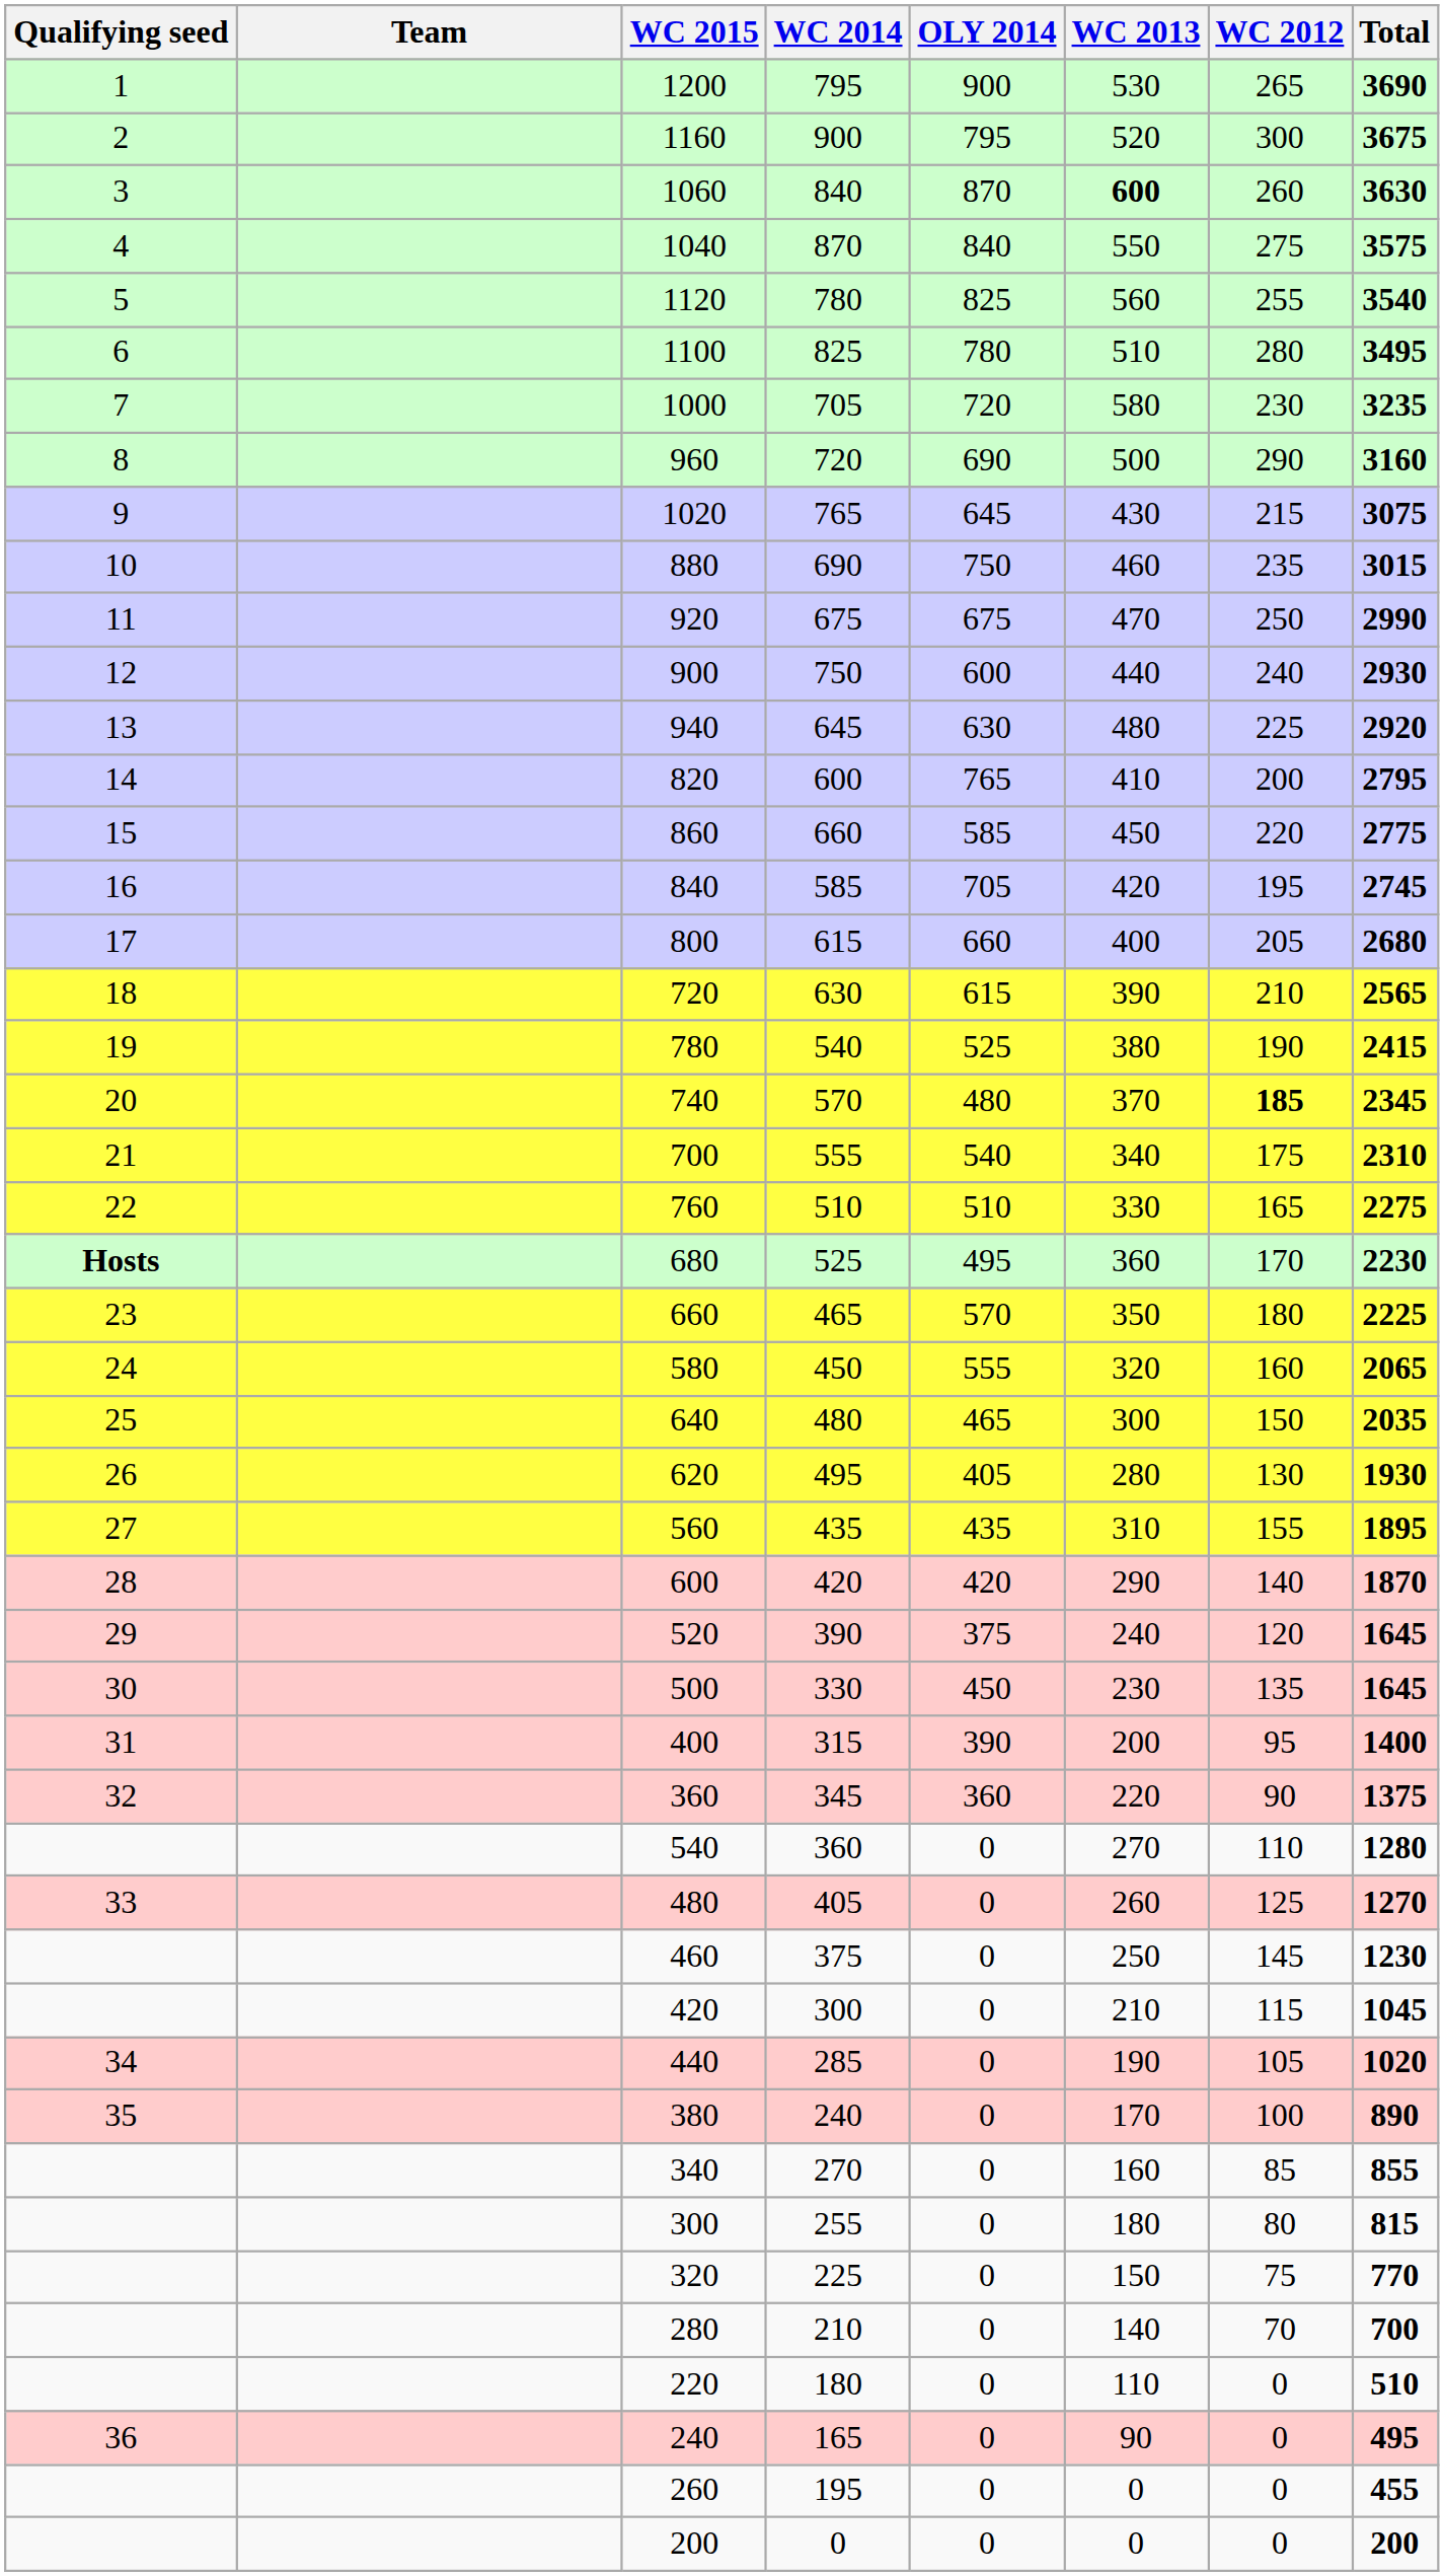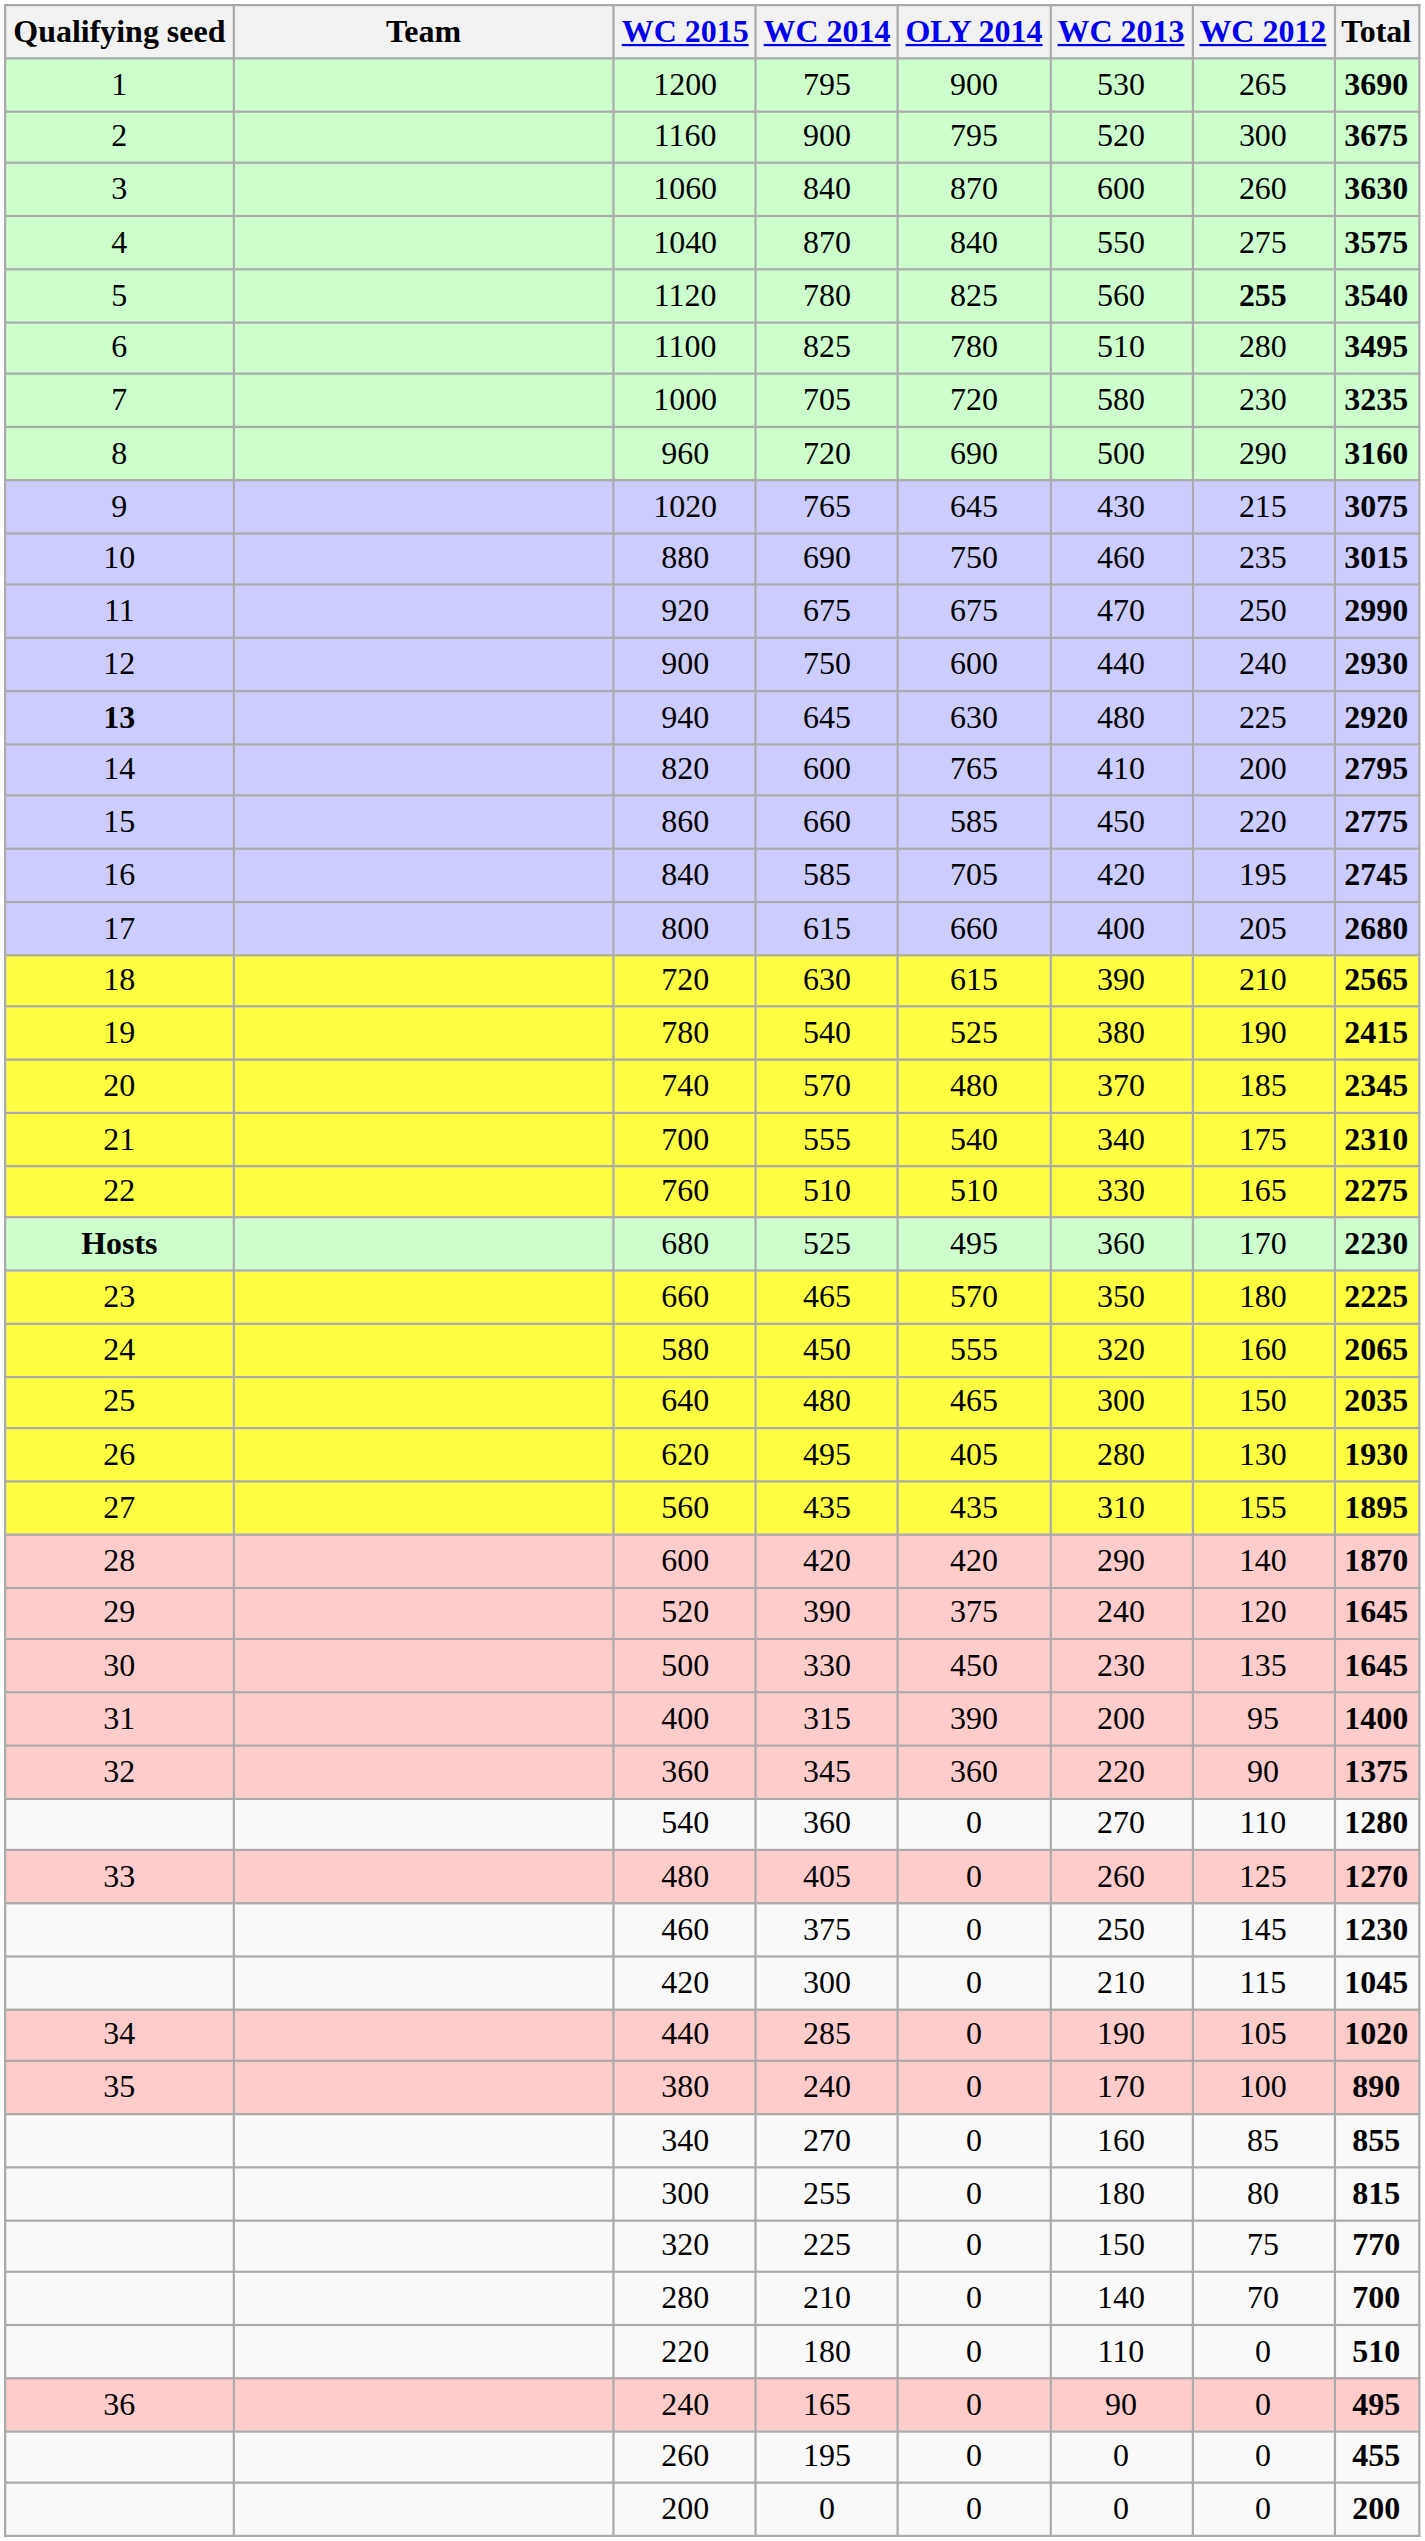1060 | WC 2013: bold -> normal
1120 | WC 2012: normal -> bold
940 | Qualifying seed: normal -> bold
740 | WC 2012: bold -> normal
